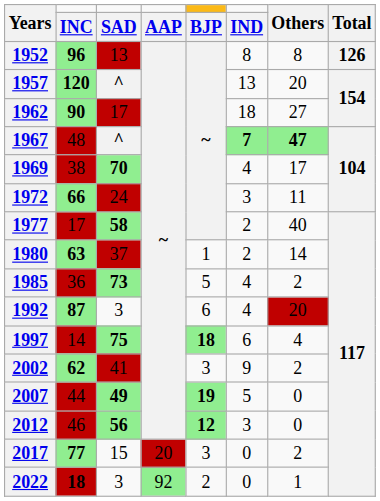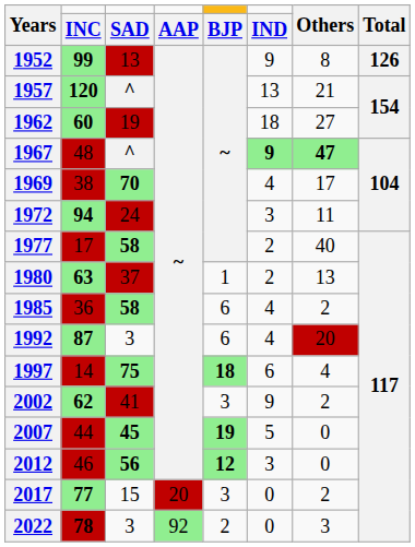1952 | INC: 96 -> 99
1952 | IND: 8 -> 9
1957 | Others: 20 -> 21
1962 | INC: 90 -> 60
1962 | SAD: 17 -> 19
1967 | IND: 7 -> 9
1972 | INC: 66 -> 94
1980 | Others: 14 -> 13
1985 | SAD: 73 -> 58
1985 | BJP: 5 -> 6
2007 | SAD: 49 -> 45
2022 | INC: 18 -> 78
2022 | Others: 1 -> 3
